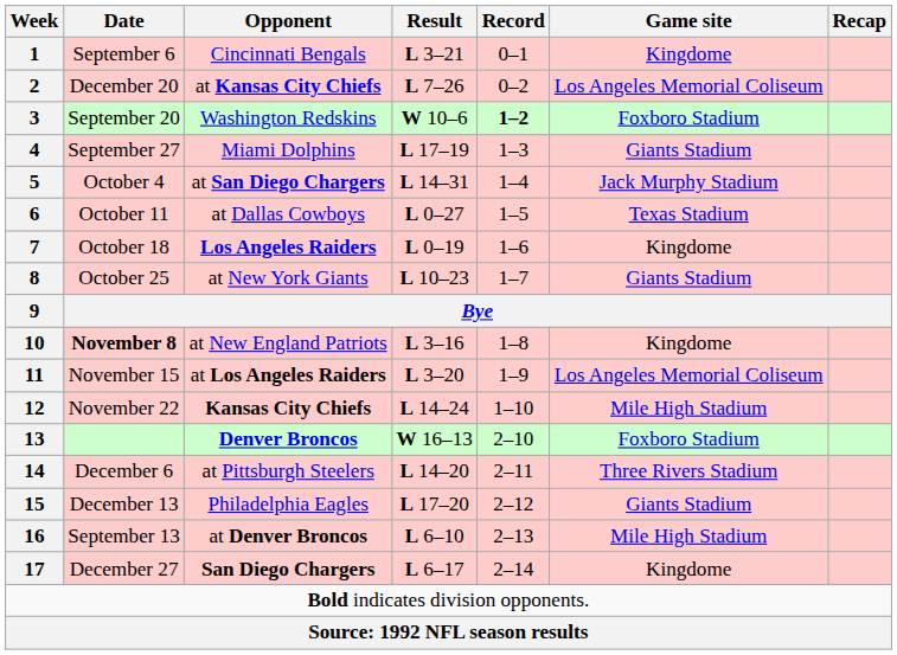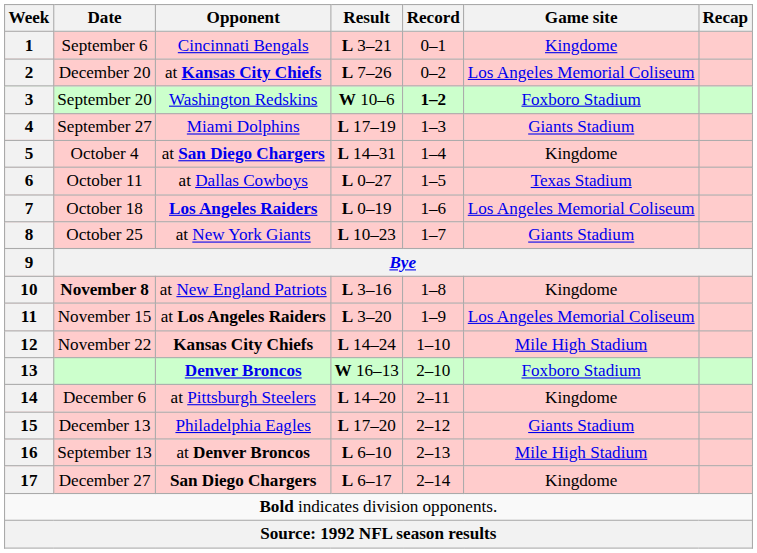5 | Game site: Jack Murphy Stadium -> Kingdome
7 | Game site: Kingdome -> Los Angeles Memorial Coliseum
14 | Game site: Three Rivers Stadium -> Kingdome
